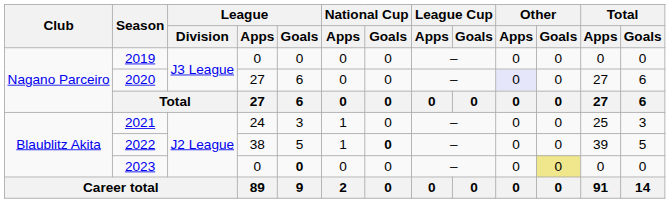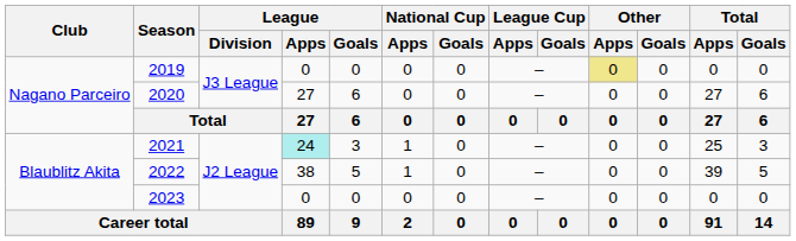2019 | Other / Apps: no background -> khaki background
2020 | Other / Apps: lavender background -> no background
2021 | League / Apps: no background -> paleturquoise background
2022 | National Cup / Goals: bold -> normal
2023 | League / Goals: bold -> normal
2023 | Other / Goals: khaki background -> no background
